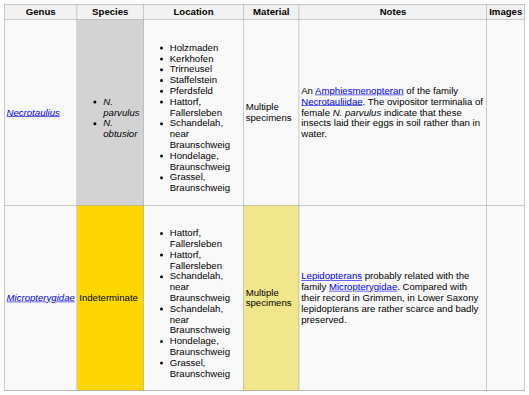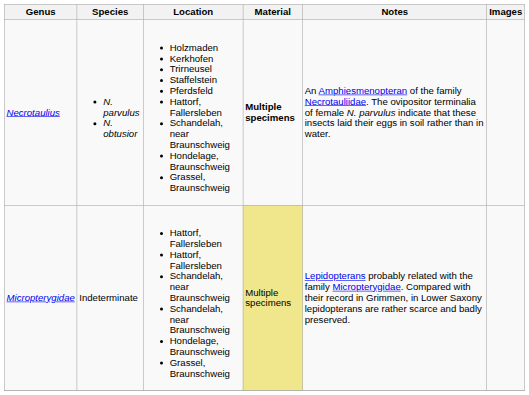Necrotaulius | Species: lightgrey background -> no background
Necrotaulius | Material: normal -> bold
Micropterygidae | Species: gold background -> no background
